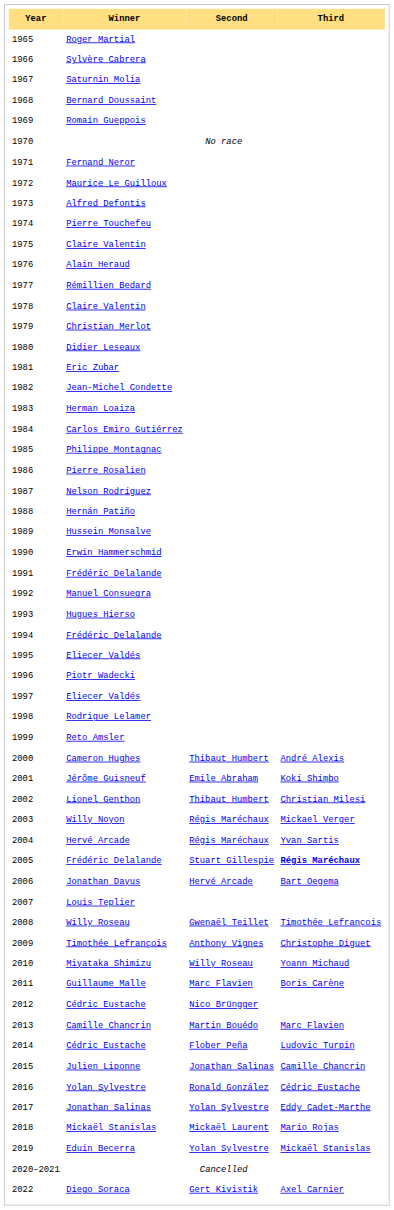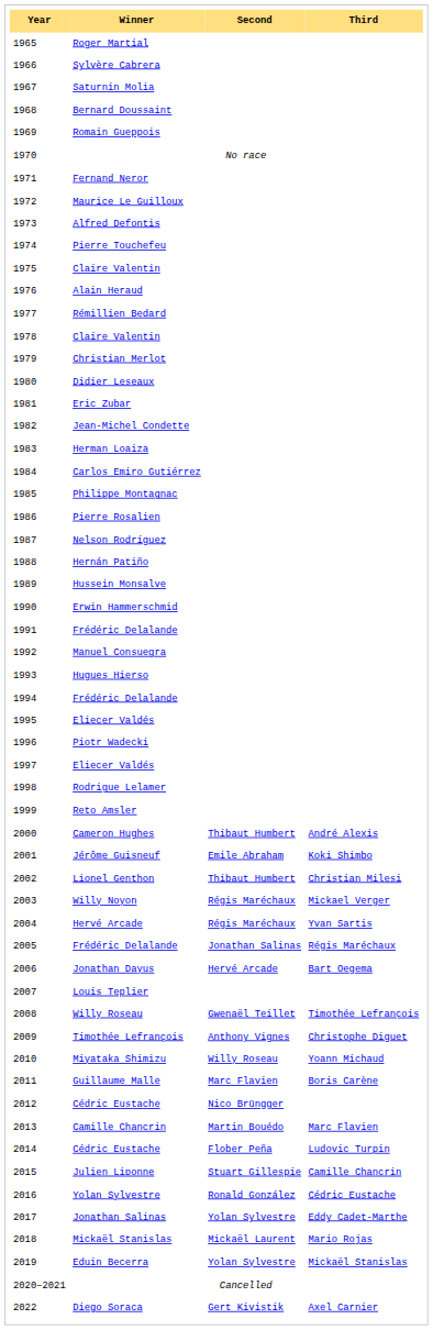2005 / Frédéric Delalande | Second: Stuart Gillespie -> Jonathan Salinas
2005 / Frédéric Delalande | Third: bold -> normal
Julien Liponne | Second: Jonathan Salinas -> Stuart Gillespie
